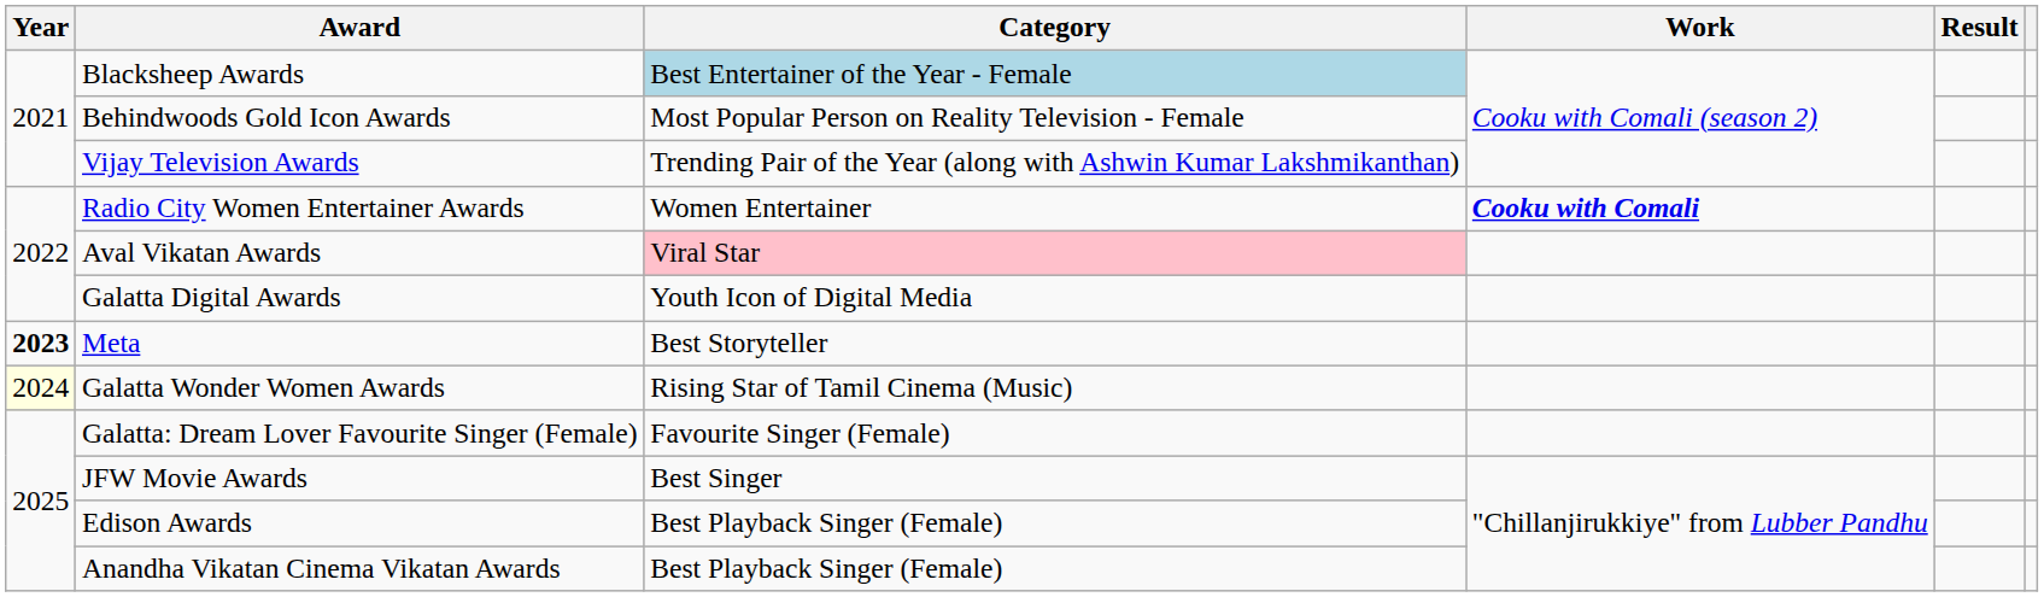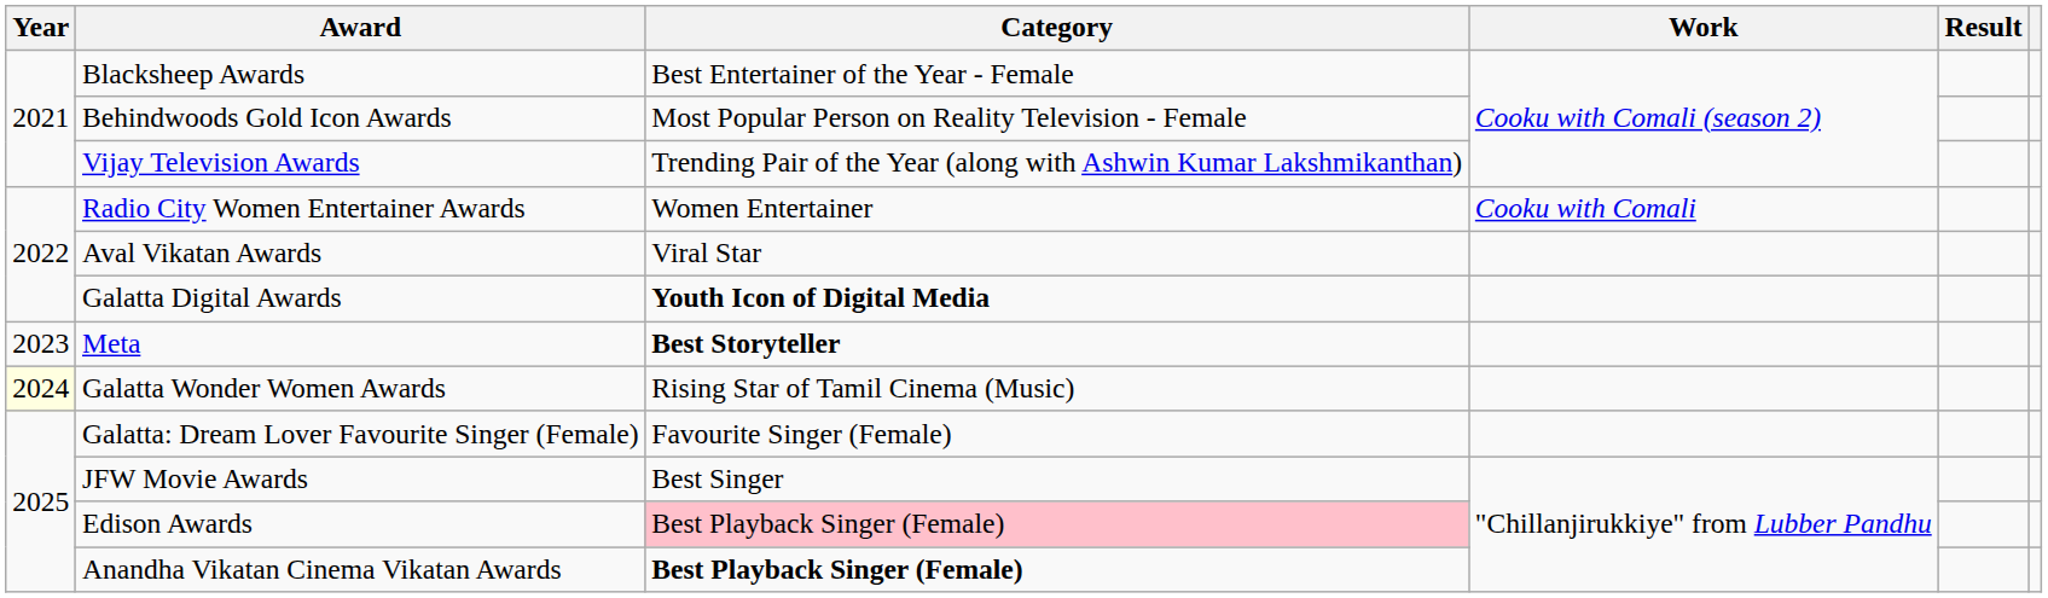Blacksheep Awards | Category: lightblue background -> no background
Radio City Women Entertainer Awards | Work: bold -> normal
Aval Vikatan Awards | Category: pink background -> no background
Galatta Digital Awards | Category: normal -> bold
Meta | Year: bold -> normal
Meta | Category: normal -> bold
Edison Awards | Category: no background -> pink background
Anandha Vikatan Cinema Vikatan Awards | Category: normal -> bold
